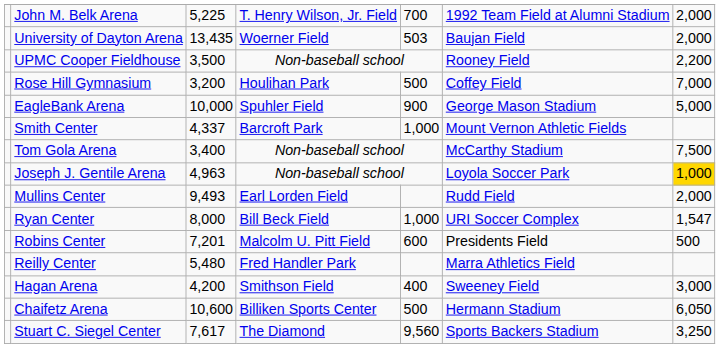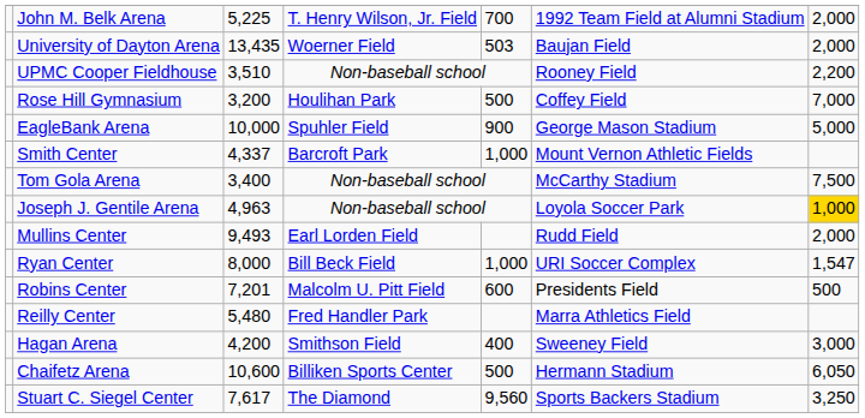UPMC Cooper Fieldhouse | column 3: 3,500 -> 3,510
